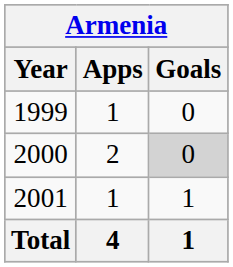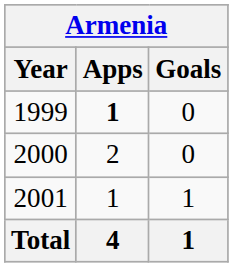1999 | Apps: normal -> bold
2000 | Goals: lightgrey background -> no background
